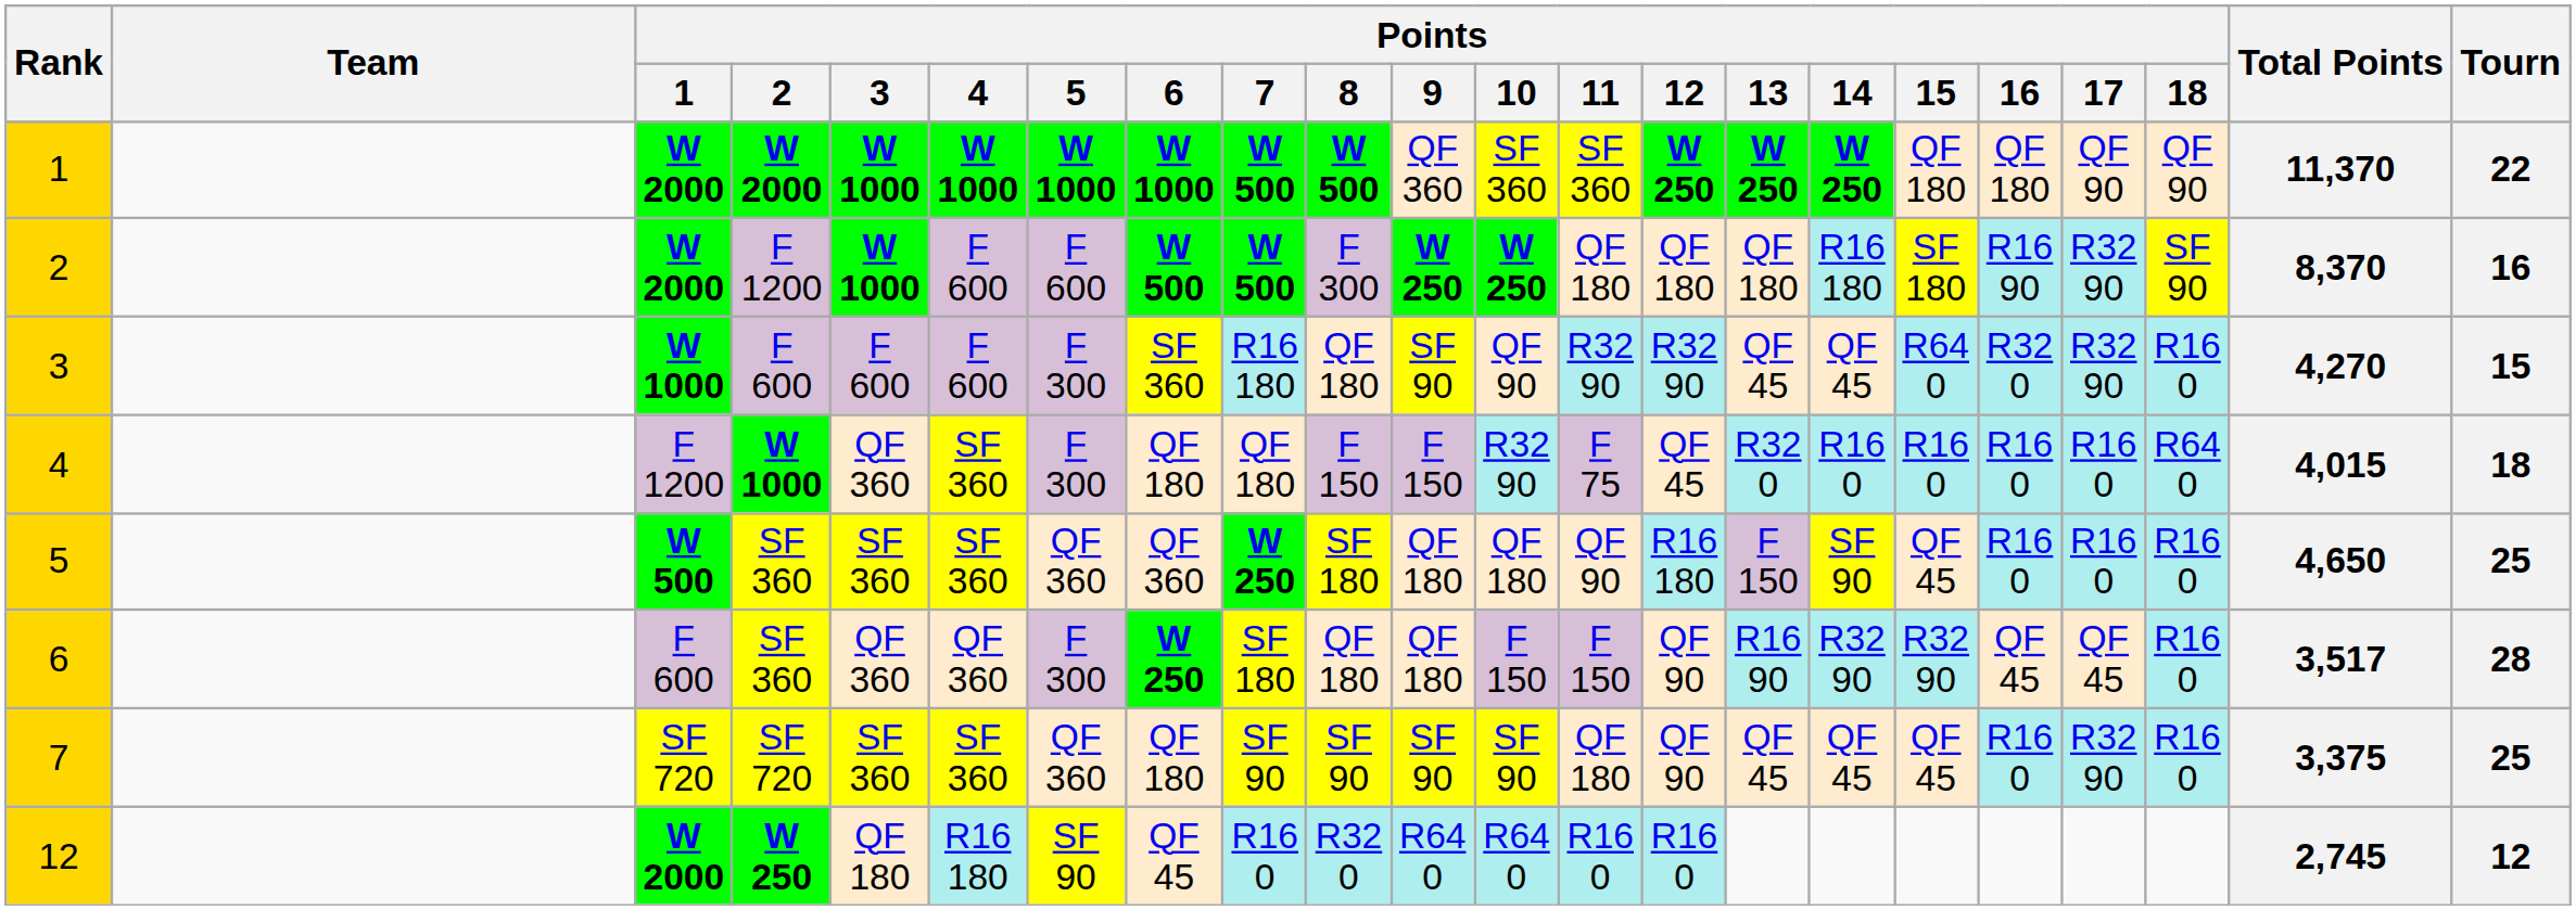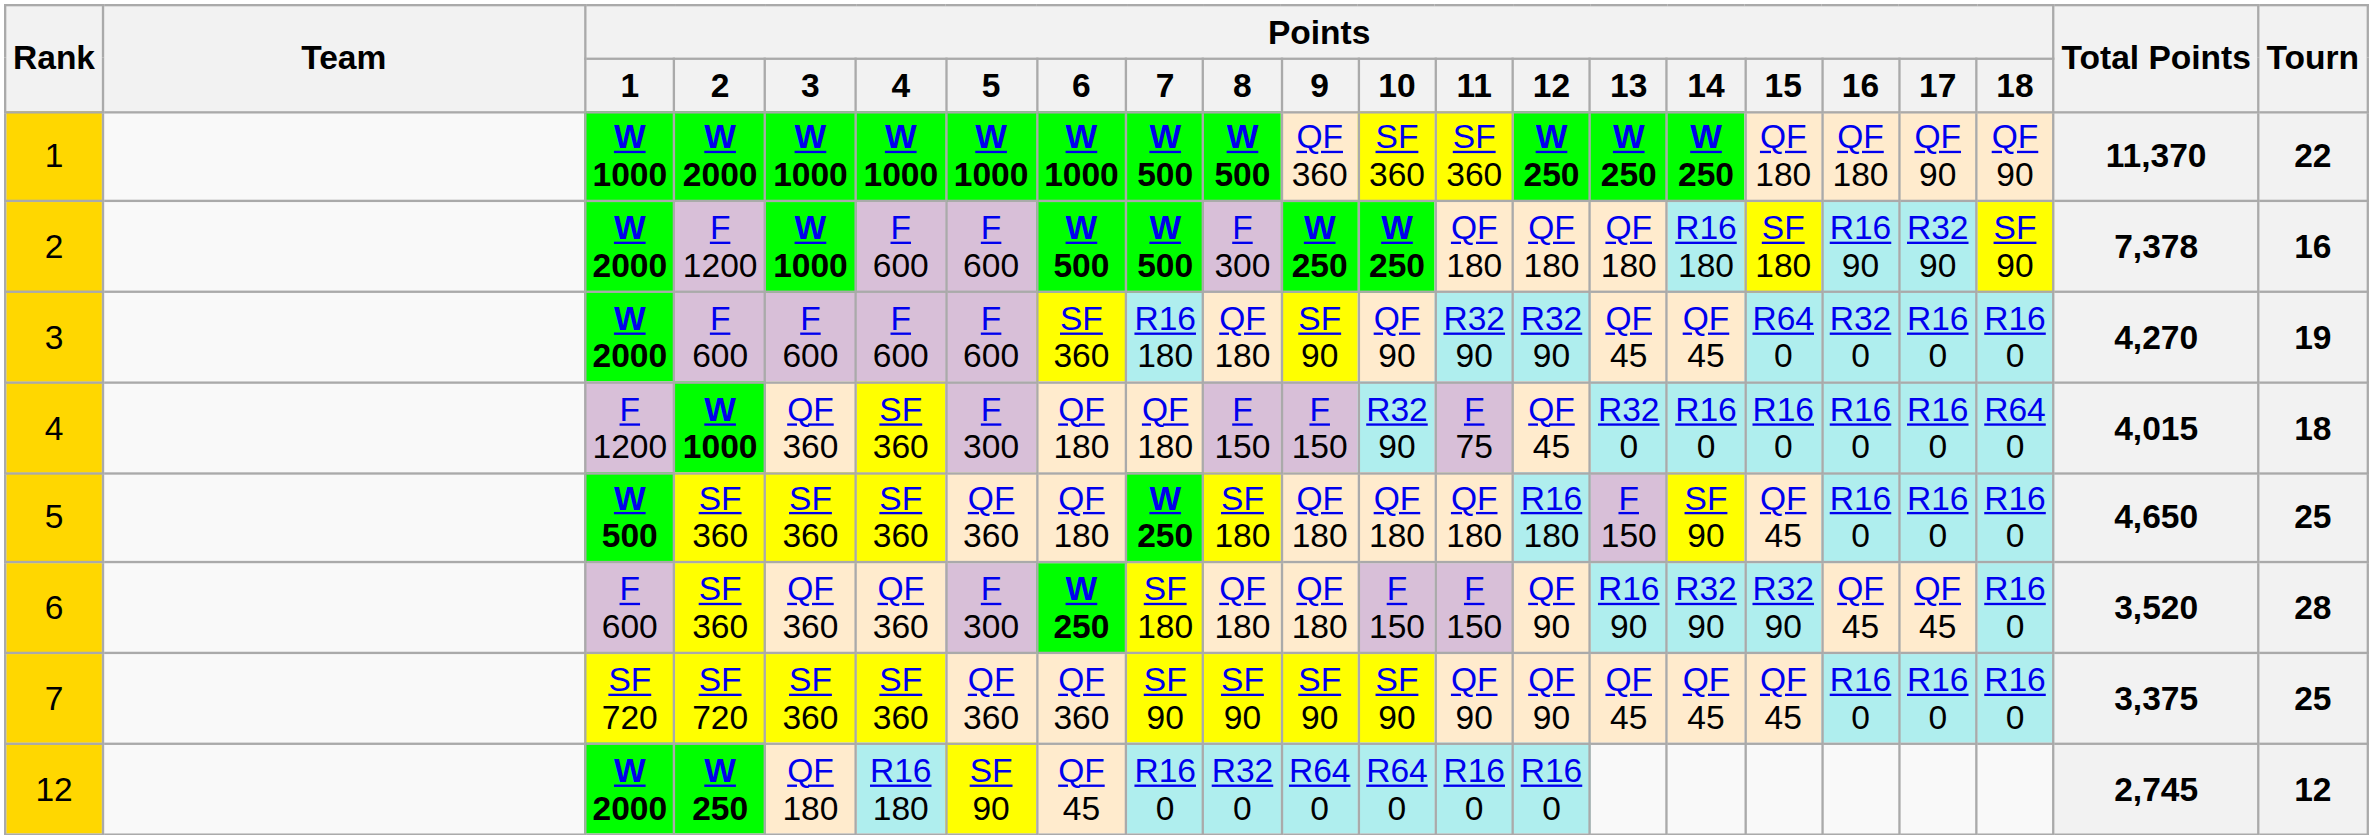row 3 | Points / 1: W 2000 -> W 1000
row 4 | Total Points: 8,370 -> 7,378
row 5 | Points / 1: W 1000 -> W 2000
row 5 | Points / 5: F 300 -> F 600
row 5 | Points / 17: R32 90 -> R16 0
row 5 | Tourn: 15 -> 19
row 7 | Points / 6: QF 360 -> QF 180
row 7 | Points / 11: QF 90 -> QF 180
row 8 | Total Points: 3,517 -> 3,520
row 9 | Points / 6: QF 180 -> QF 360
row 9 | Points / 11: QF 180 -> QF 90
row 9 | Points / 17: R32 90 -> R16 0
